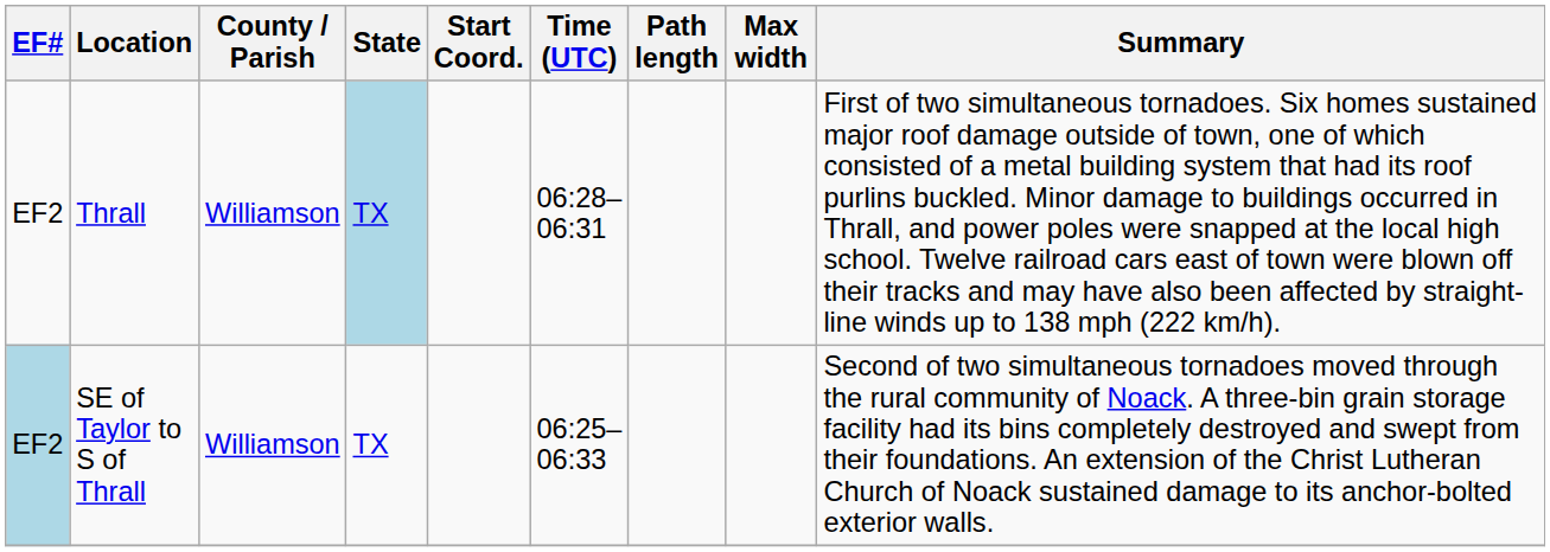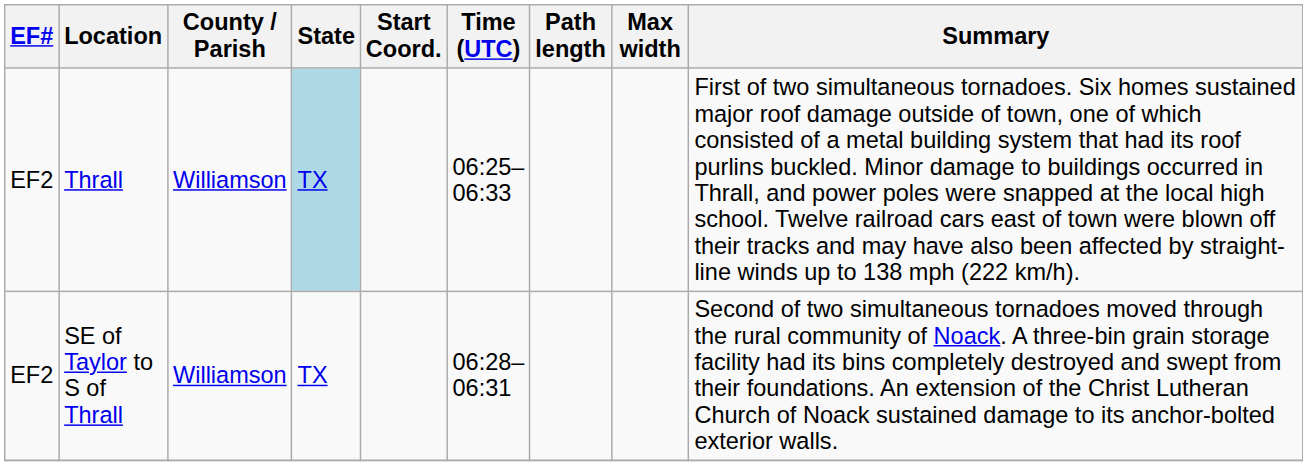Thrall | Time (UTC): 06:28–06:31 -> 06:25–06:33
SE of Taylor to S of Thrall | EF#: lightblue background -> no background
SE of Taylor to S of Thrall | Time (UTC): 06:25–06:33 -> 06:28–06:31
